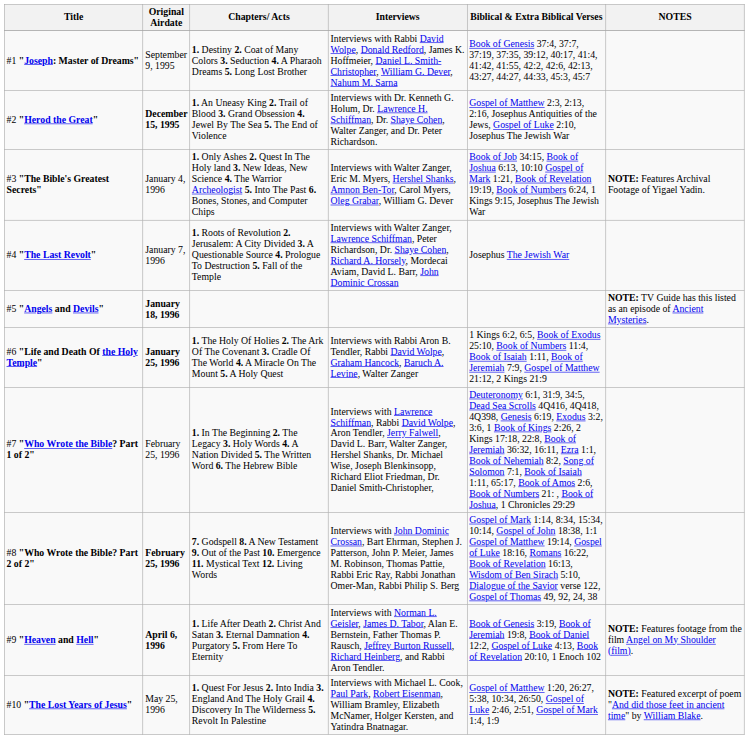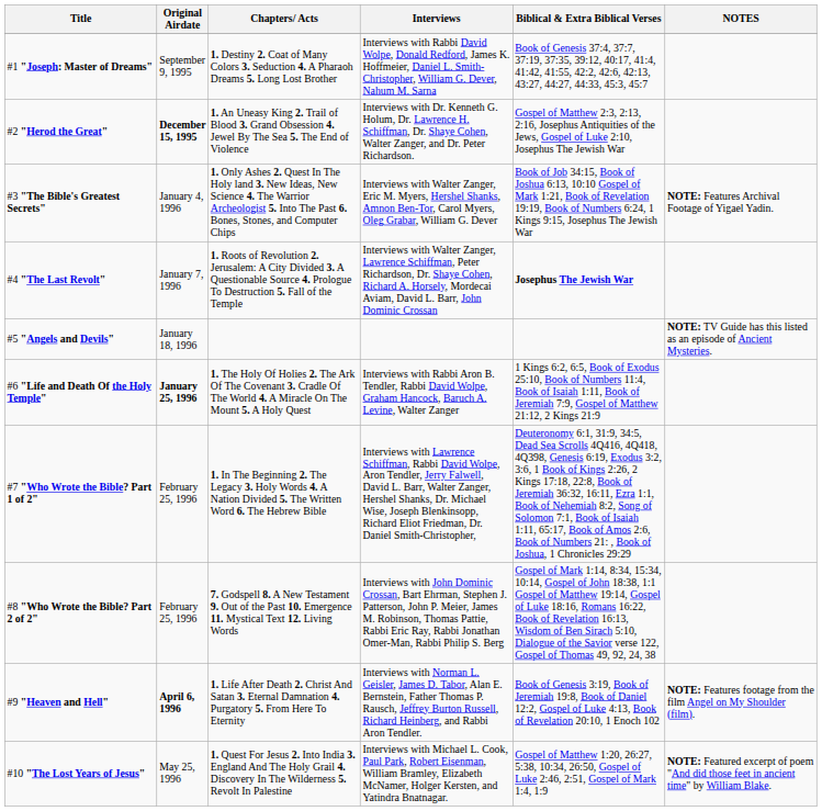#4 "The Last Revolt" | Biblical & Extra Biblical Verses: normal -> bold
#5 "Angels and Devils" | Original Airdate: bold -> normal
#8 "Who Wrote the Bible? Part 2 of 2" | Original Airdate: bold -> normal
